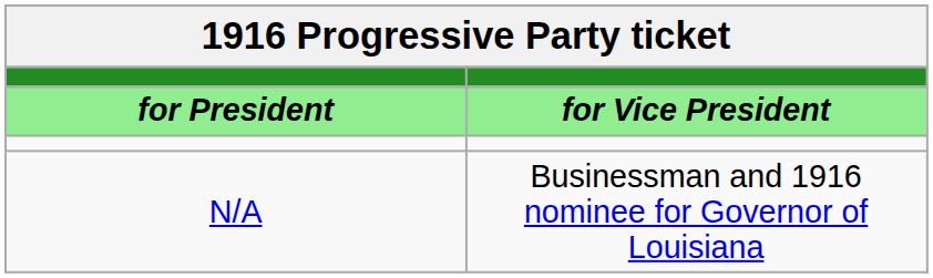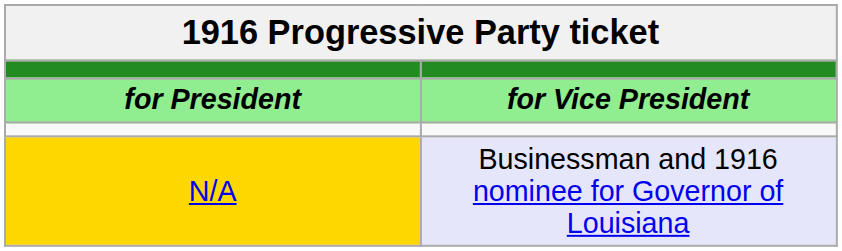N/A | column 1: no background -> gold background
N/A | column 2: no background -> lavender background
